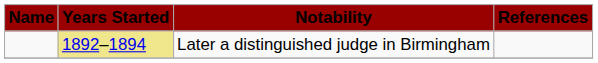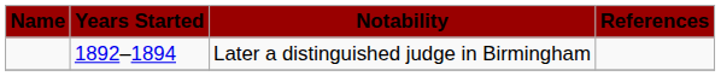Later a distinguished judge in Birmingham | Years Started: khaki background -> no background
